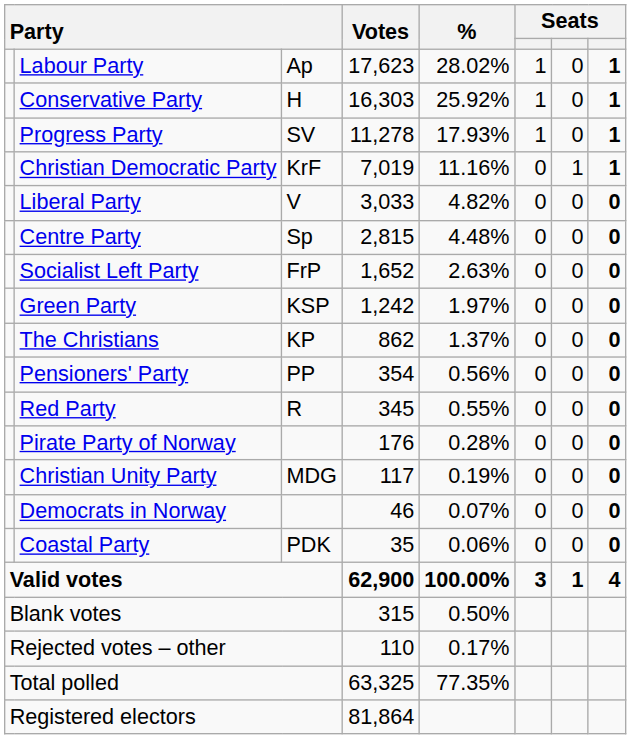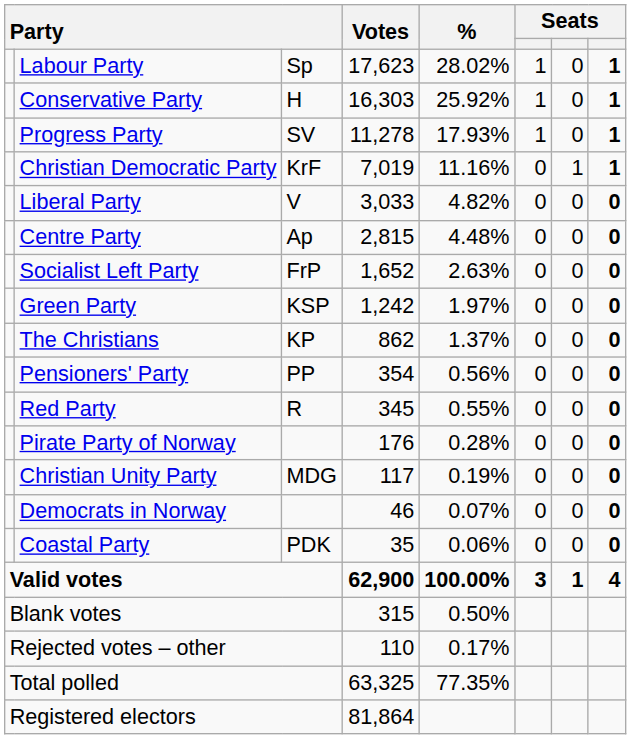Labour Party | column 3: Ap -> Sp
Centre Party | column 3: Sp -> Ap
